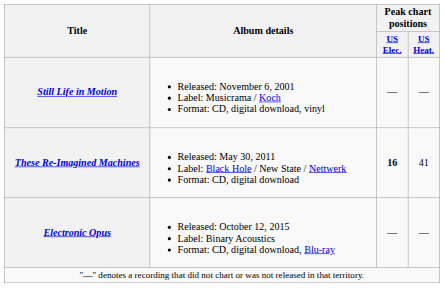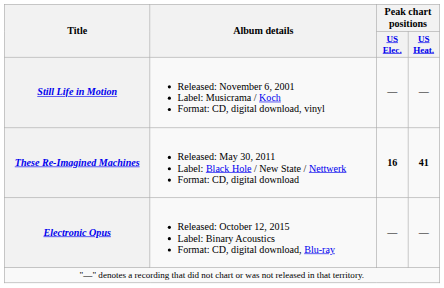These Re-Imagined Machines | Peak chart positions / US Heat.: normal -> bold
